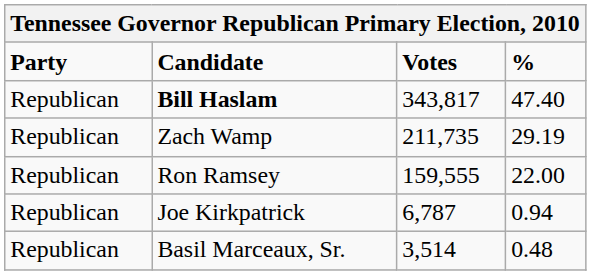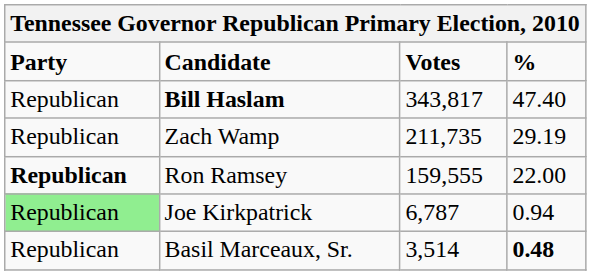Ron Ramsey | Party: normal -> bold
Joe Kirkpatrick | Party: no background -> lightgreen background
Basil Marceaux, Sr. | %: normal -> bold
